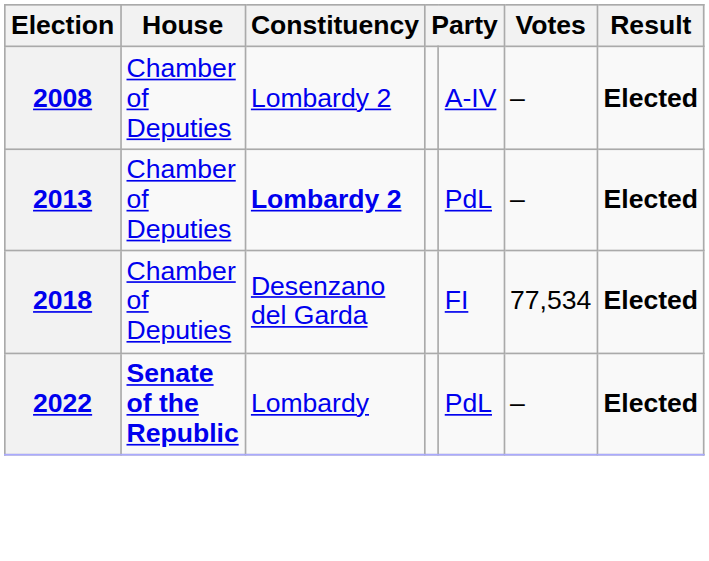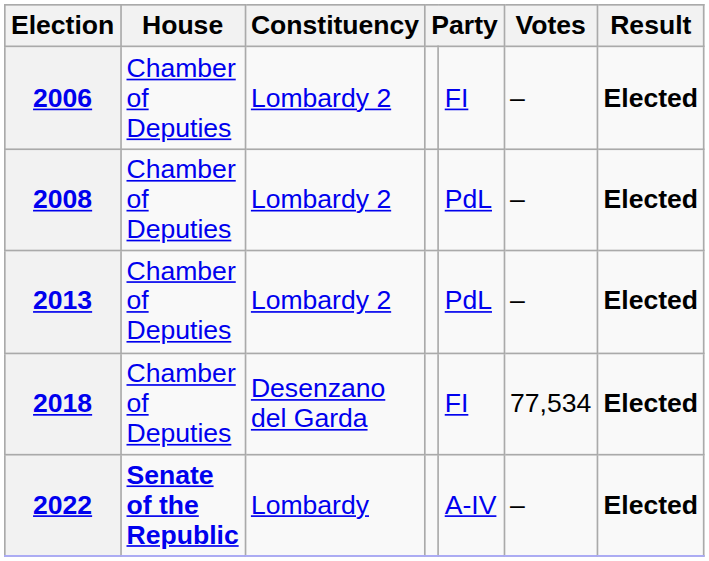+ row: 2006 | Chamber of Deputies | Lombardy 2 | FI | – | Elected
2008 | column 5: A-IV -> PdL
2013 | Constituency: bold -> normal
2022 | column 5: PdL -> A-IV
